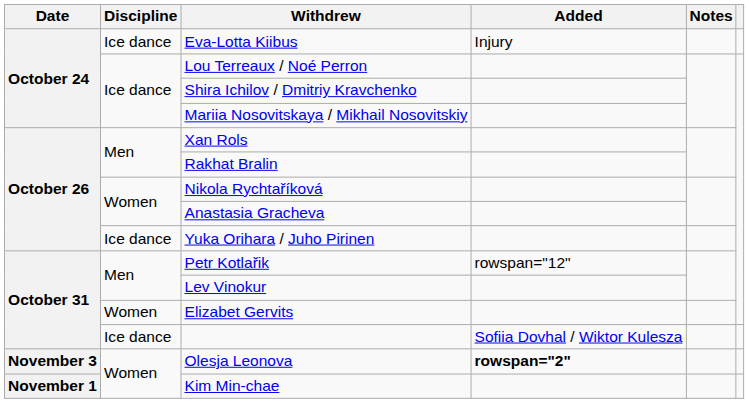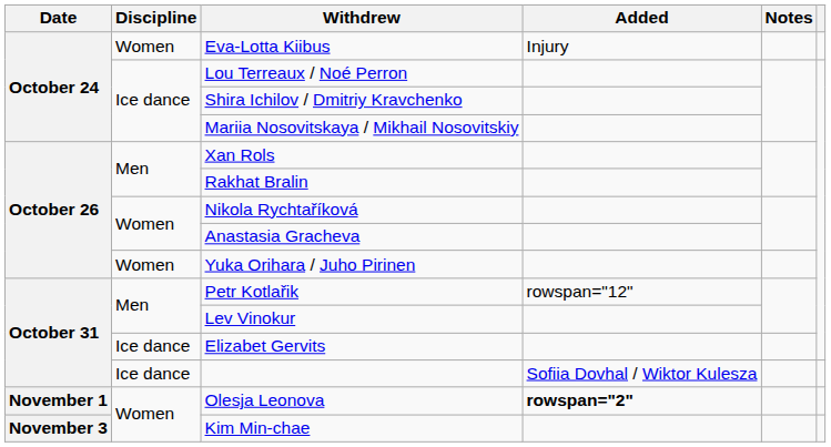Eva-Lotta Kiibus | Discipline: Ice dance -> Women
Yuka Orihara / Juho Pirinen | Discipline: Ice dance -> Women
Elizabet Gervits | Discipline: Women -> Ice dance
Olesja Leonova | Date: November 3 -> November 1
Kim Min-chae | Date: November 1 -> November 3
